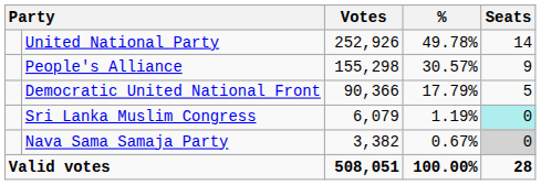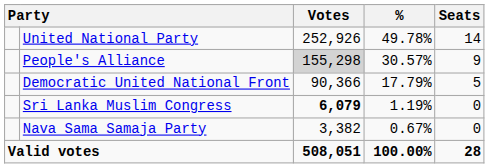People's Alliance | Votes: no background -> lightgrey background
Sri Lanka Muslim Congress | Votes: normal -> bold
Sri Lanka Muslim Congress | Seats: paleturquoise background -> no background
Nava Sama Samaja Party | Seats: lightgrey background -> no background
